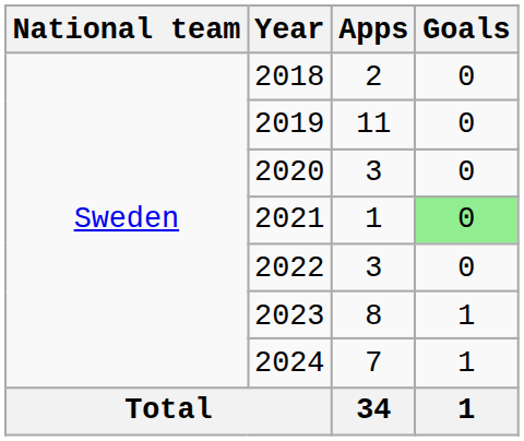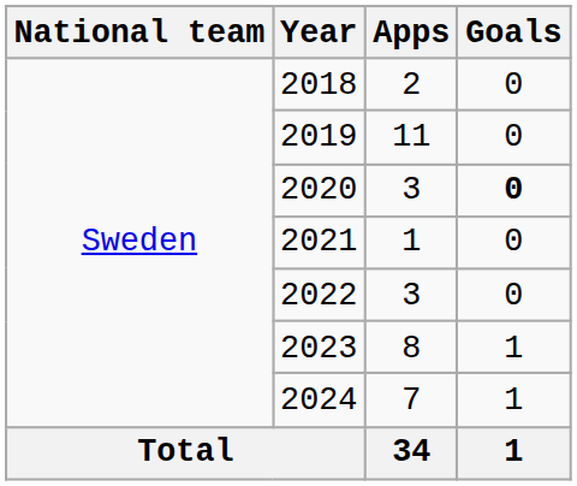2020 | Goals: normal -> bold
2021 | Goals: lightgreen background -> no background
